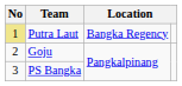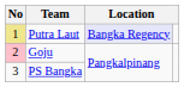Putra Laut | column 3: no background -> lavender background
Goju | No: no background -> pink background
